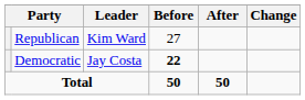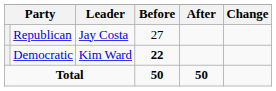Republican | Leader: Kim Ward -> Jay Costa
Democratic | Leader: Jay Costa -> Kim Ward
